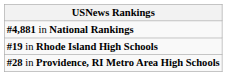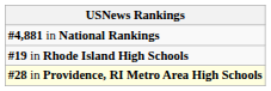row 4 | column 1: no background -> lightyellow background
